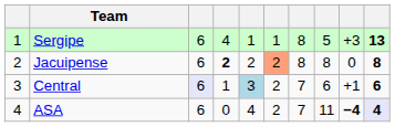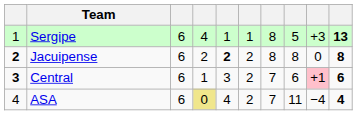Jacuipense | column 1: normal -> bold
Jacuipense | column 4: bold -> normal
Jacuipense | column 5: normal -> bold
Jacuipense | column 6: lightsalmon background -> no background
Central | column 1: normal -> bold
Central | column 3: lavender background -> no background
Central | column 5: lightblue background -> no background
Central | column 9: no background -> pink background
ASA | column 4: no background -> khaki background
ASA | column 9: bold -> normal
ASA | column 10: lavender background -> no background
